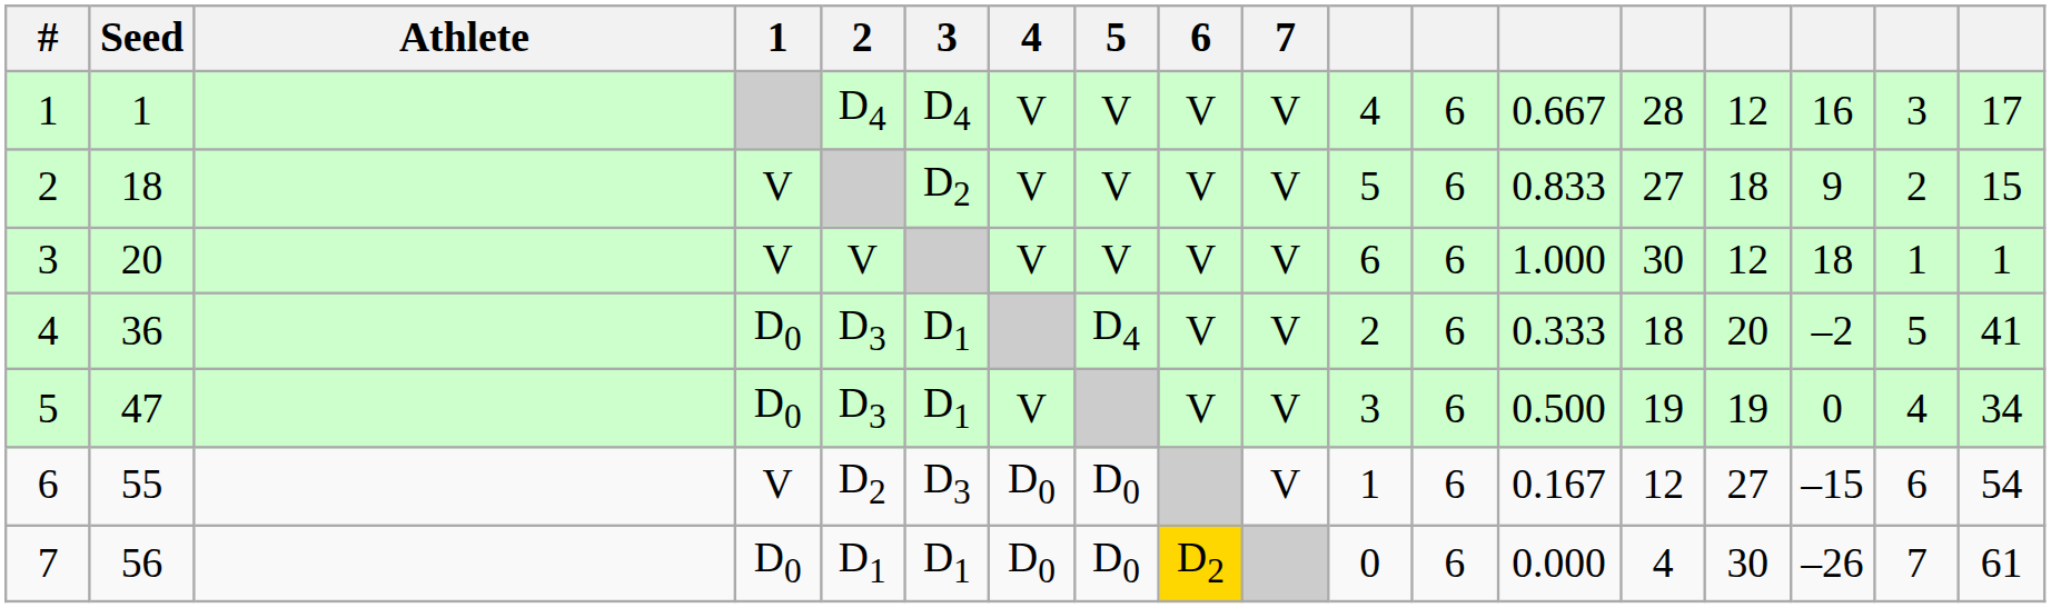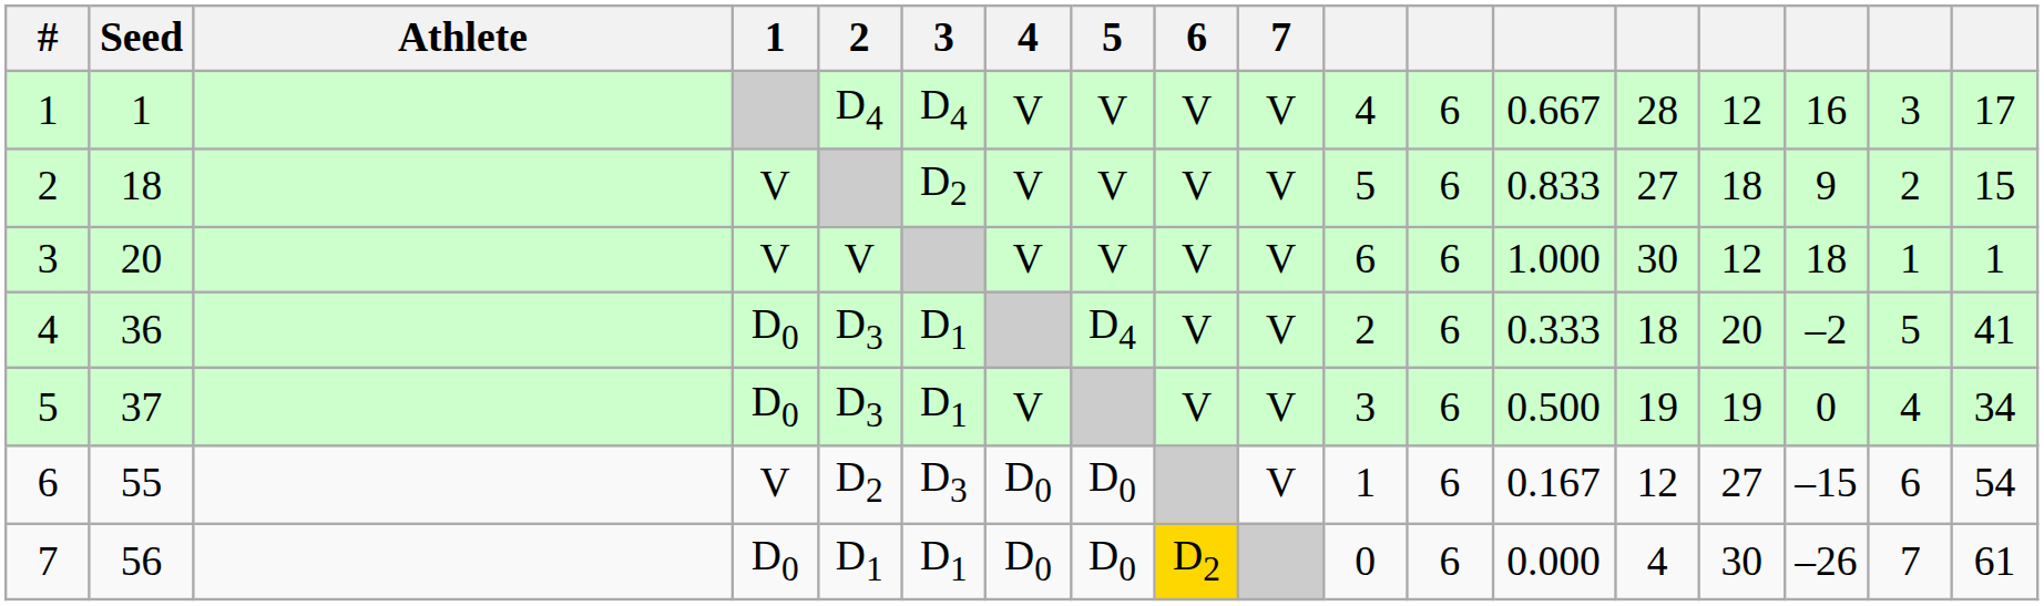row 6 | Seed: 47 -> 37
